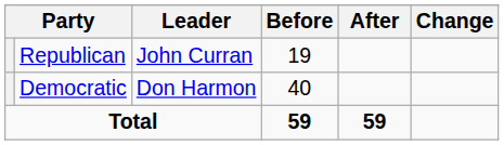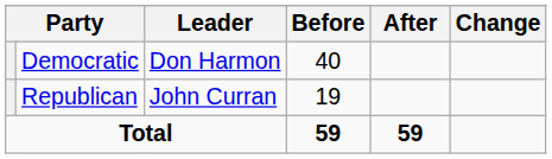rows swapped: Democratic <-> Republican
